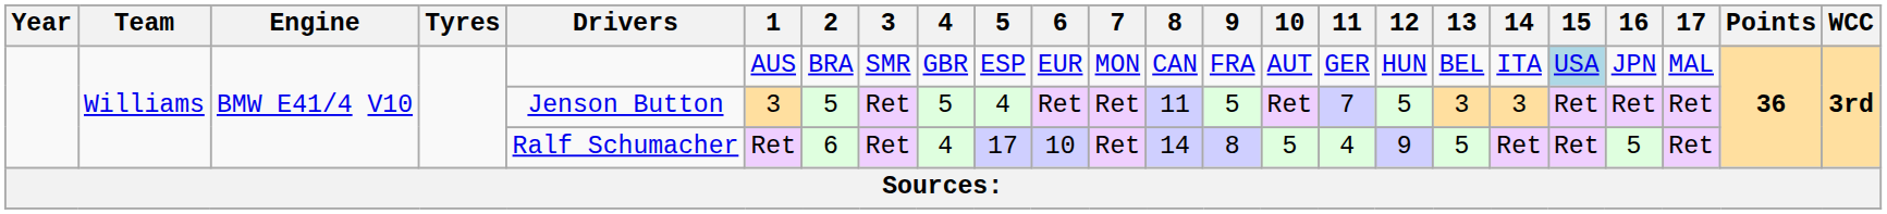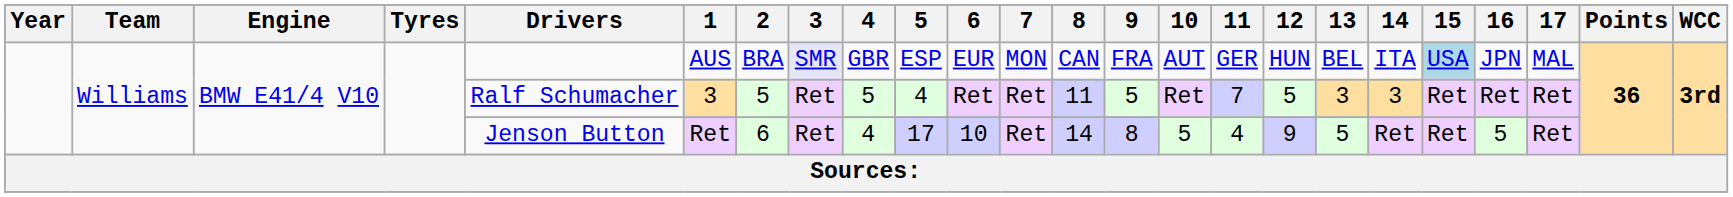row 2 | 3: no background -> lavender background
row 3 | Drivers: Jenson Button -> Ralf Schumacher
row 4 | Drivers: Ralf Schumacher -> Jenson Button
